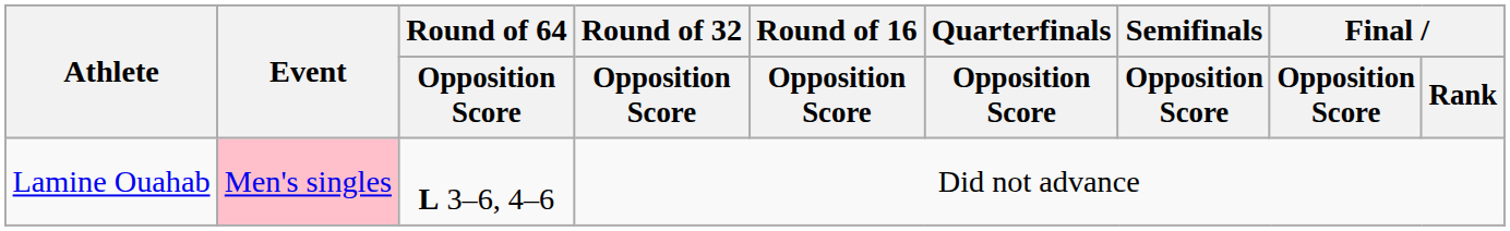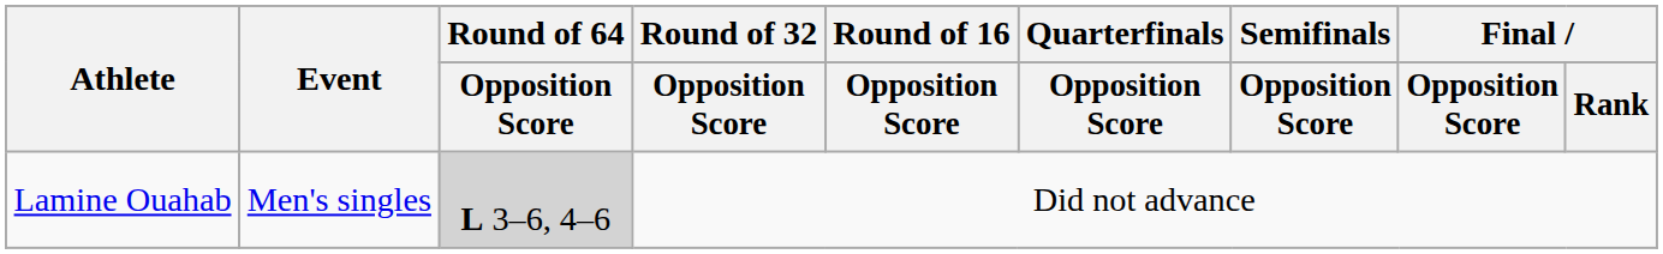Lamine Ouahab | Event: pink background -> no background
Lamine Ouahab | Round of 64 / Opposition Score: no background -> lightgrey background
